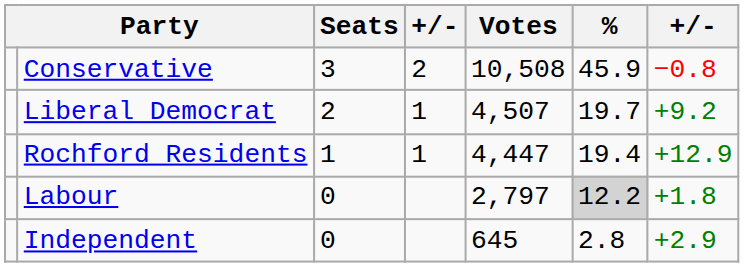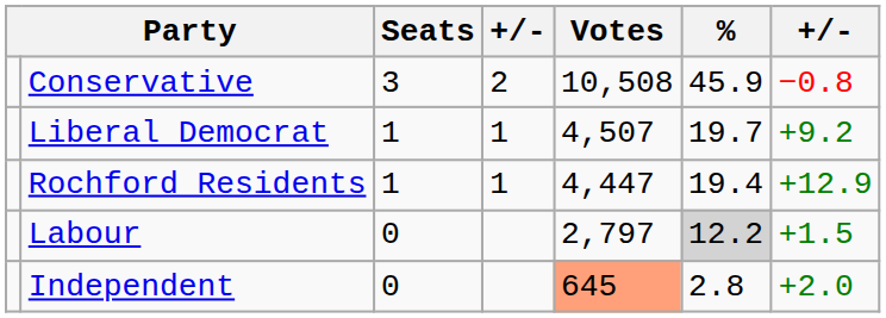Liberal Democrat | Seats: 2 -> 1
Labour | column 7: +1.8 -> +1.5
Independent | Votes: no background -> lightsalmon background
Independent | column 7: +2.9 -> +2.0
